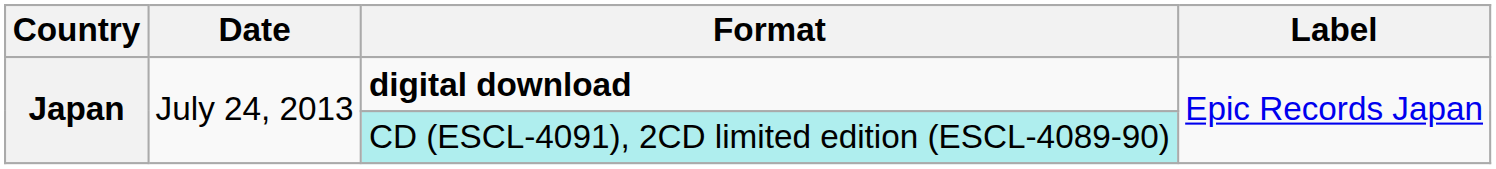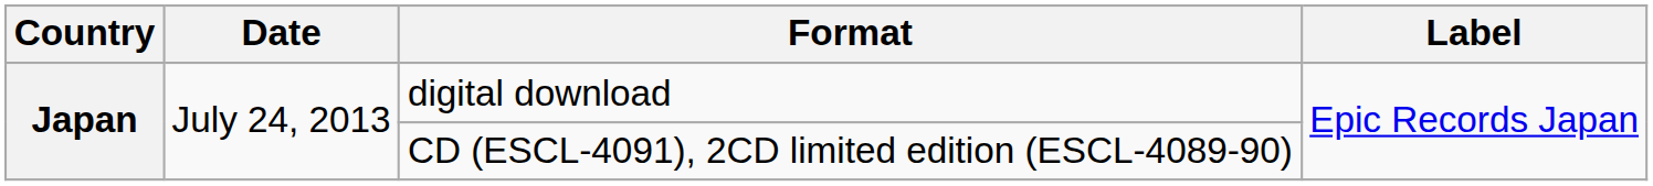digital download | Format: bold -> normal
CD (ESCL-4091), 2CD limited edition (ESCL-4089-90) | Format: paleturquoise background -> no background
